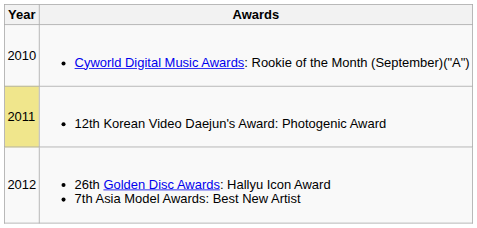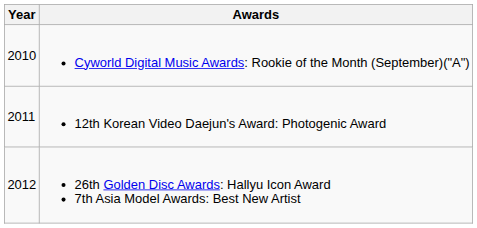12th Korean Video Daejun's Award: Photogenic Award | Year: khaki background -> no background
